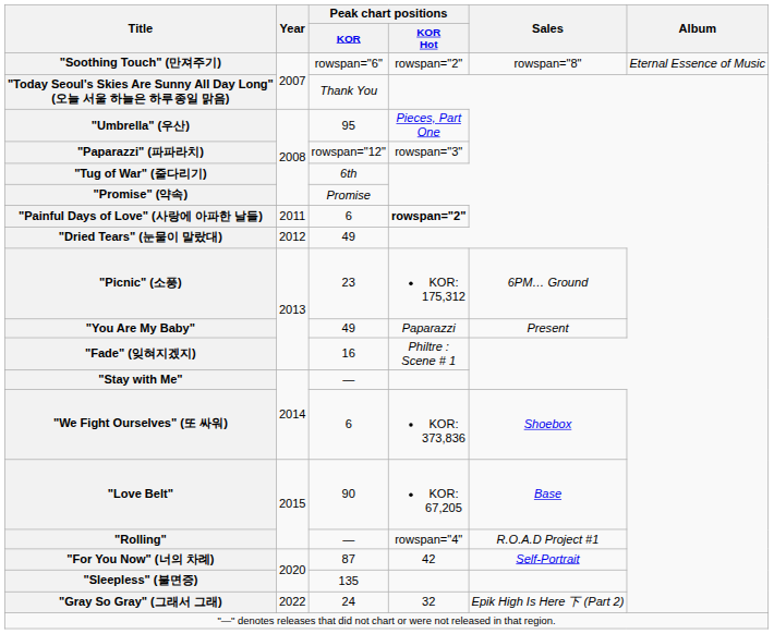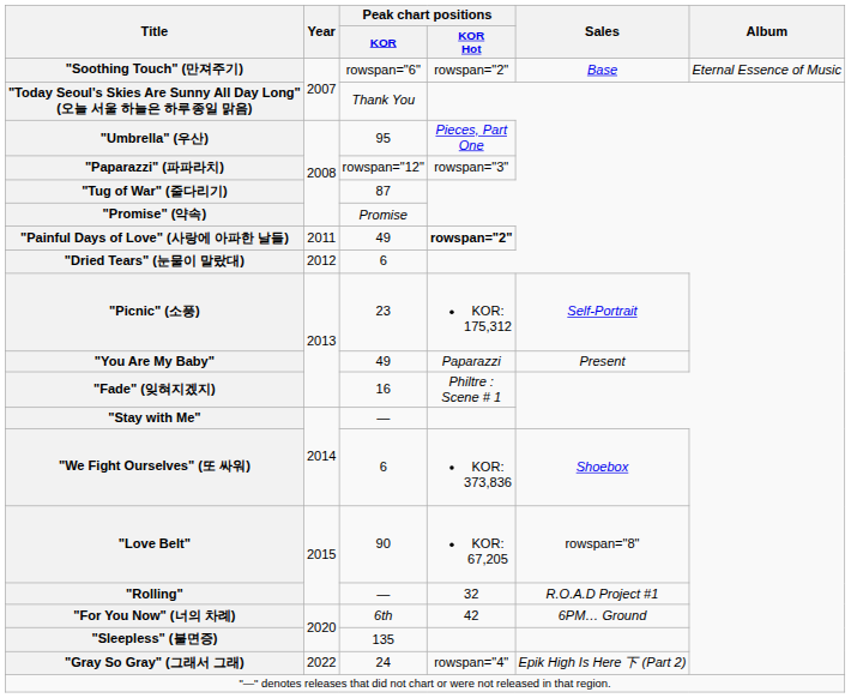"Soothing Touch" (만져주기) | Sales: rowspan="8" -> Base
"Tug of War" (줄다리기) | Peak chart positions / KOR: 6th -> 87
"Painful Days of Love" (사랑에 아파한 날들) | Peak chart positions / KOR: 6 -> 49
"Dried Tears" (눈물이 말랐대) | Peak chart positions / KOR: 49 -> 6
"Picnic" (소풍) | Sales: 6PM… Ground -> Self-Portrait
"Love Belt" | Sales: Base -> rowspan="8"
"Rolling" | Peak chart positions / KOR Hot: rowspan="4" -> 32
"For You Now" (너의 차례) | Peak chart positions / KOR: 87 -> 6th
"For You Now" (너의 차례) | Sales: Self-Portrait -> 6PM… Ground
"Gray So Gray" (그래서 그래) | Peak chart positions / KOR Hot: 32 -> rowspan="4"
